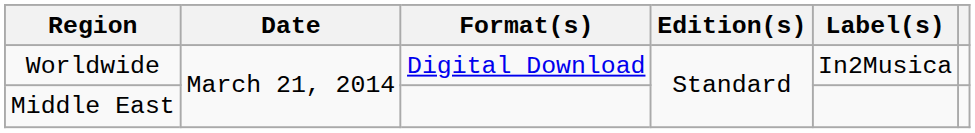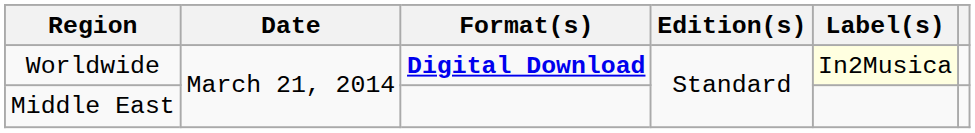Worldwide | Format(s): normal -> bold
Worldwide | Label(s): no background -> lightyellow background
